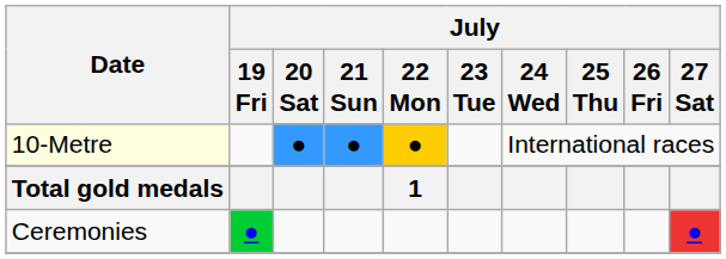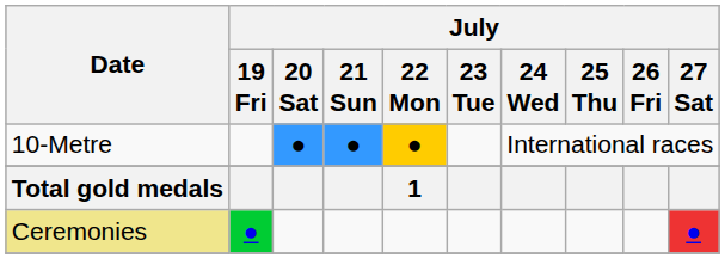10-Metre | Date: lightyellow background -> no background
Ceremonies | Date: no background -> khaki background
